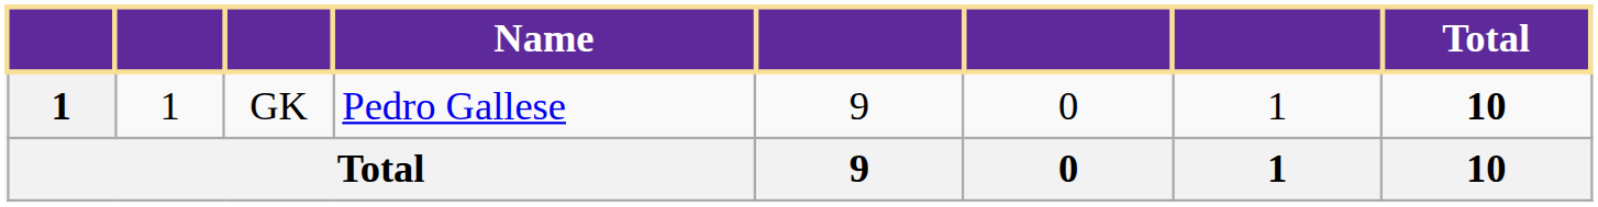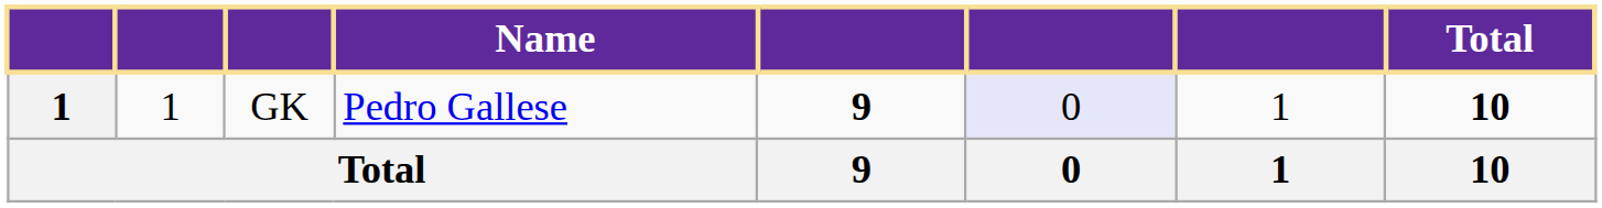GK | column 5: normal -> bold
GK | column 6: no background -> lavender background
